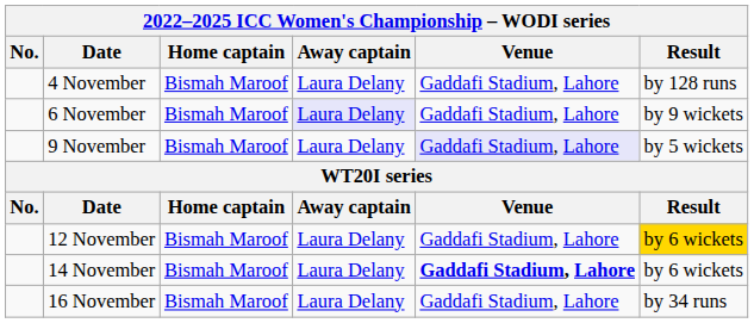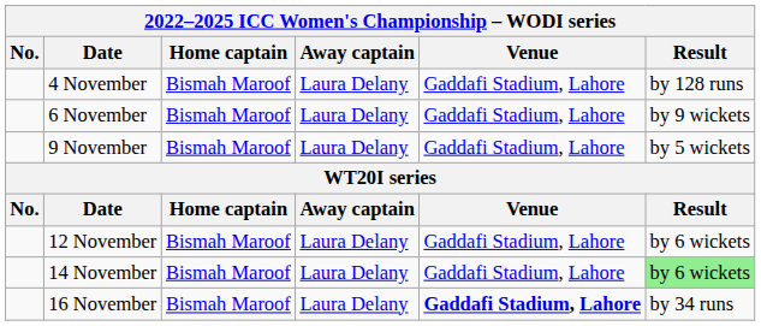6 November | Away captain: lavender background -> no background
9 November | Venue: lavender background -> no background
12 November | Result: gold background -> no background
14 November | Venue: bold -> normal
14 November | Result: no background -> lightgreen background
16 November | Venue: normal -> bold
